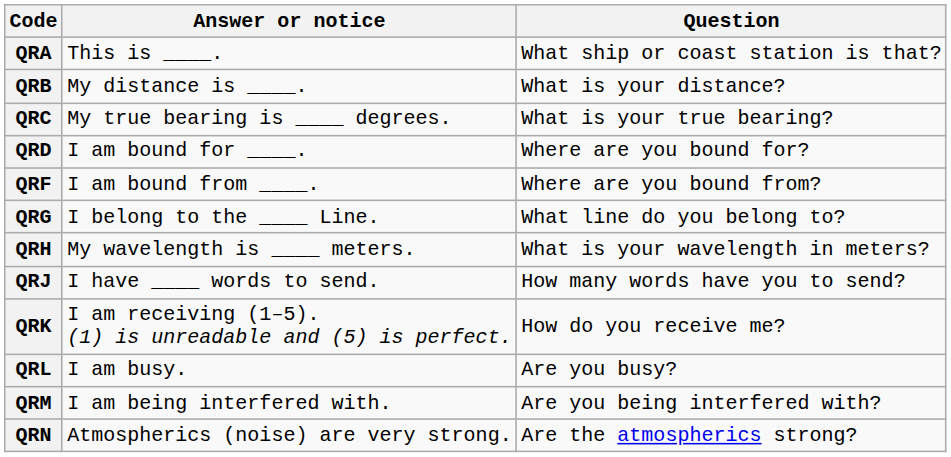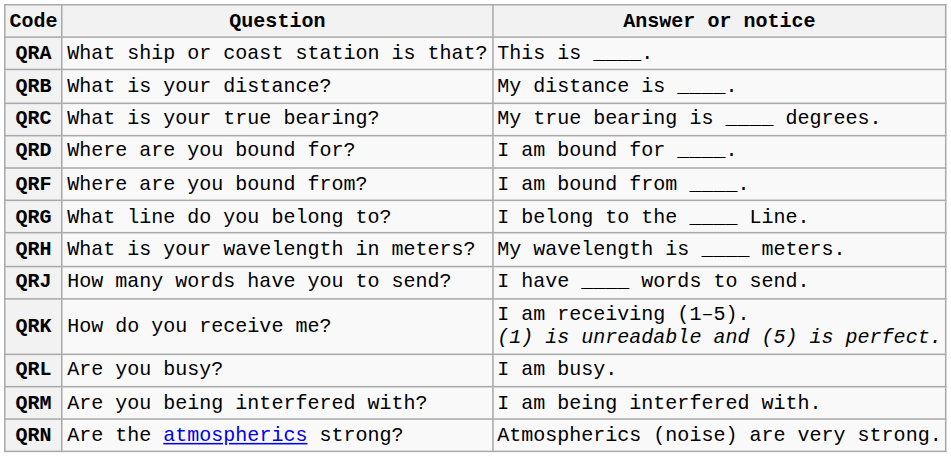columns swapped: Question <-> Answer or notice
